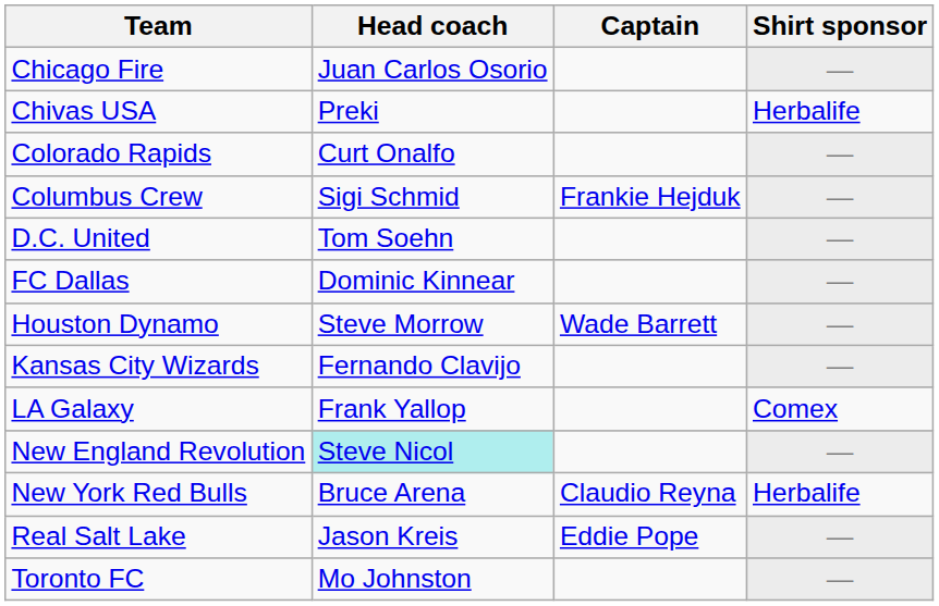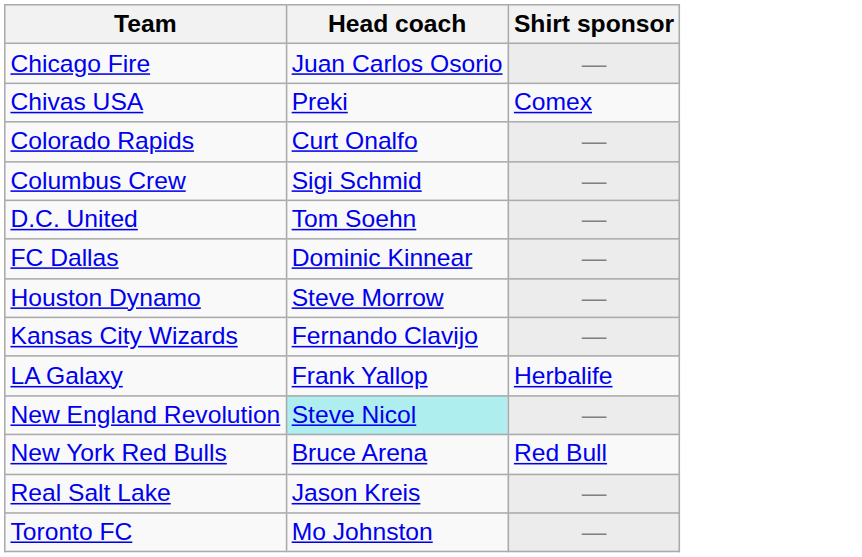- column: Captain | Frankie Hejduk | Wade Barrett | Claudio Reyna | Eddie Pope
Chivas USA | Shirt sponsor: Herbalife -> Comex
LA Galaxy | Shirt sponsor: Comex -> Herbalife
New York Red Bulls | Shirt sponsor: Herbalife -> Red Bull
